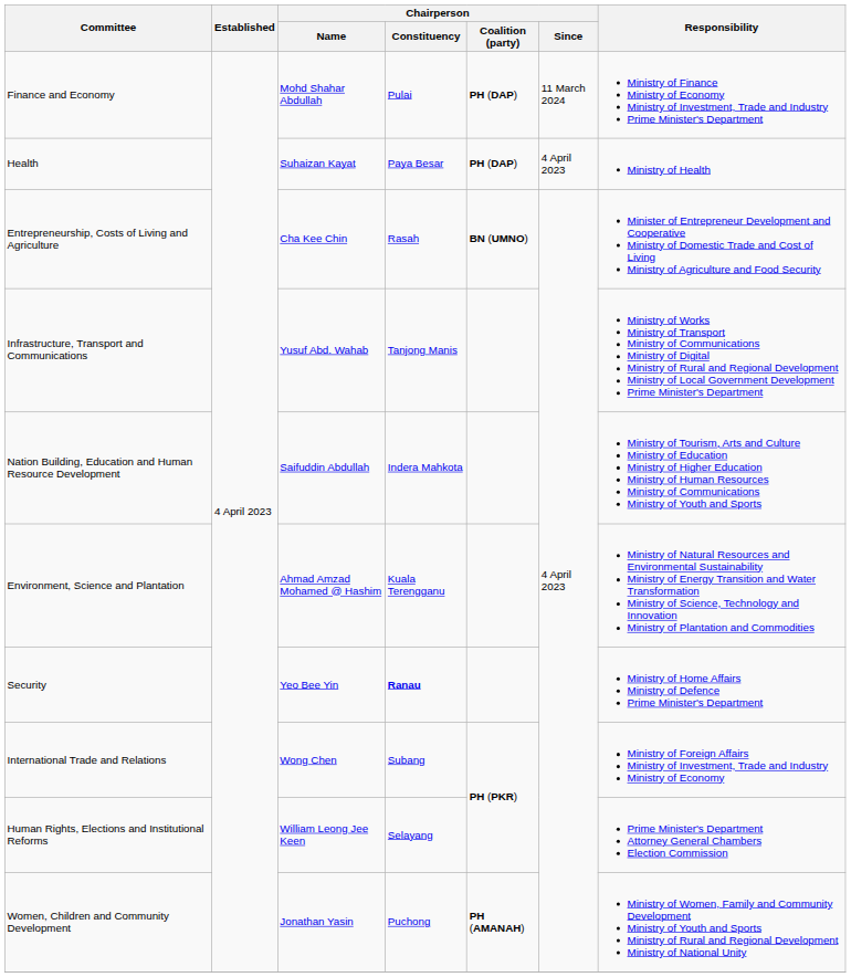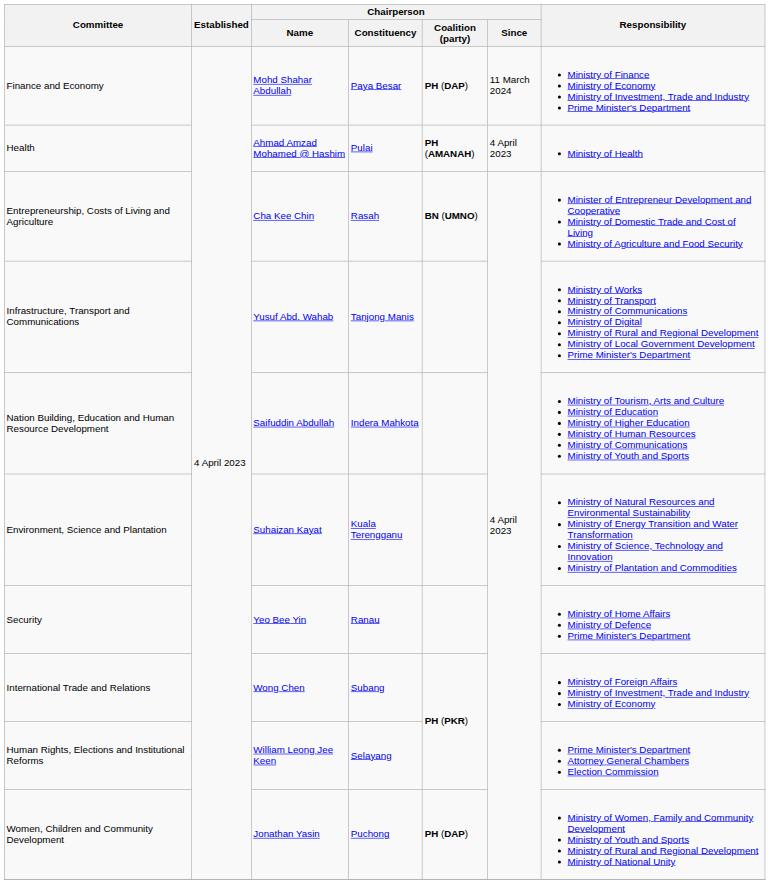Finance and Economy | Chairperson / Constituency: Pulai -> Paya Besar
Health | Chairperson / Name: Suhaizan Kayat -> Ahmad Amzad Mohamed @ Hashim
Health | Chairperson / Constituency: Paya Besar -> Pulai
Health | Chairperson / Coalition (party): PH (DAP) -> PH (AMANAH)
Environment, Science and Plantation | Chairperson / Name: Ahmad Amzad Mohamed @ Hashim -> Suhaizan Kayat
Security | Chairperson / Constituency: bold -> normal
Women, Children and Community Development | Chairperson / Coalition (party): PH (AMANAH) -> PH (DAP)
